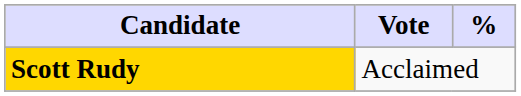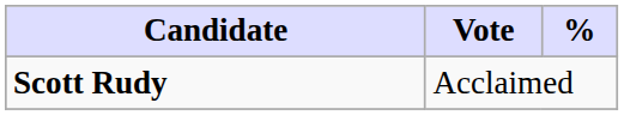Scott Rudy | Candidate: gold background -> no background
